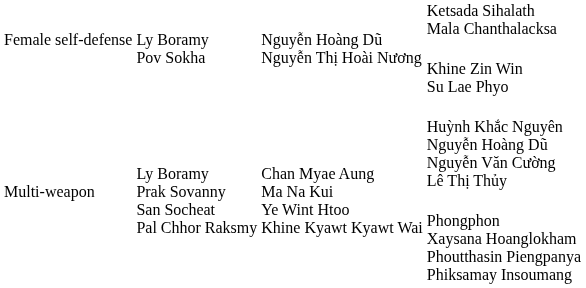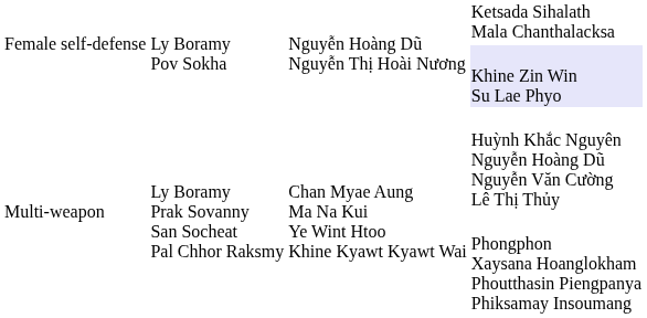Khine Zin Win Su Lae Phyo | column 4: no background -> lavender background
